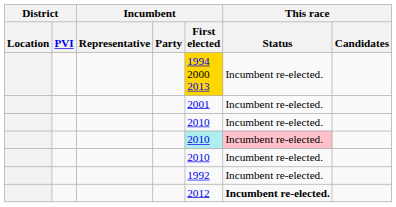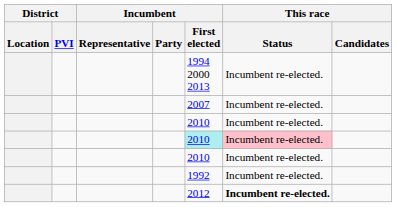row 3 | Incumbent / First elected: gold background -> no background
row 4 | Incumbent / First elected: 2001 -> 2007
